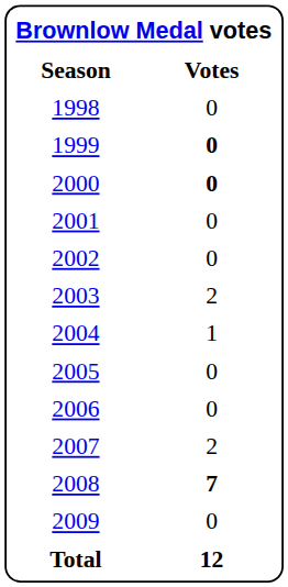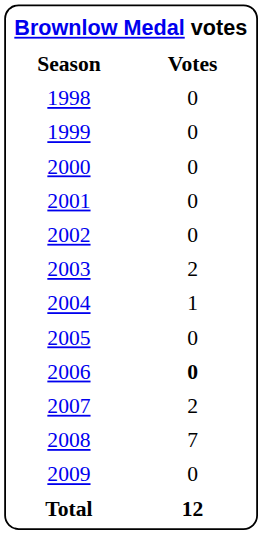1999 | Votes: bold -> normal
2000 | Votes: bold -> normal
2006 | Votes: normal -> bold
2008 | Votes: bold -> normal
